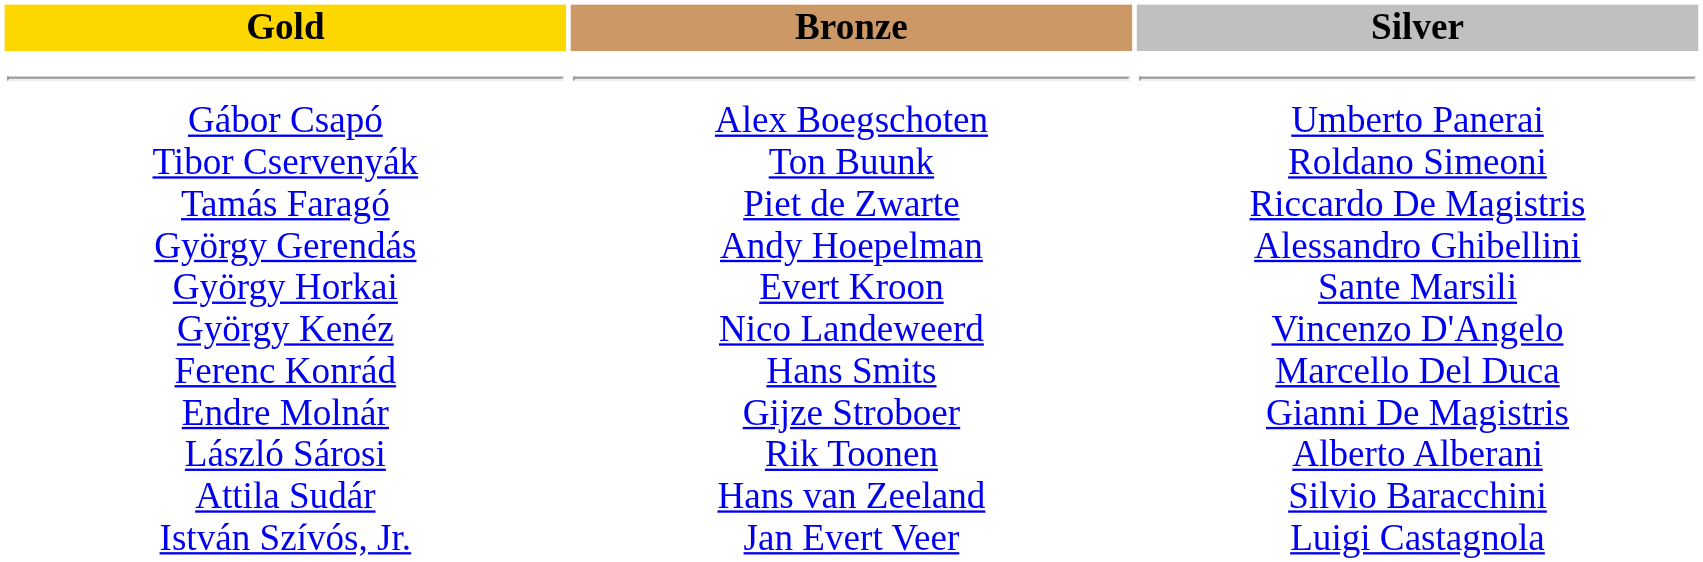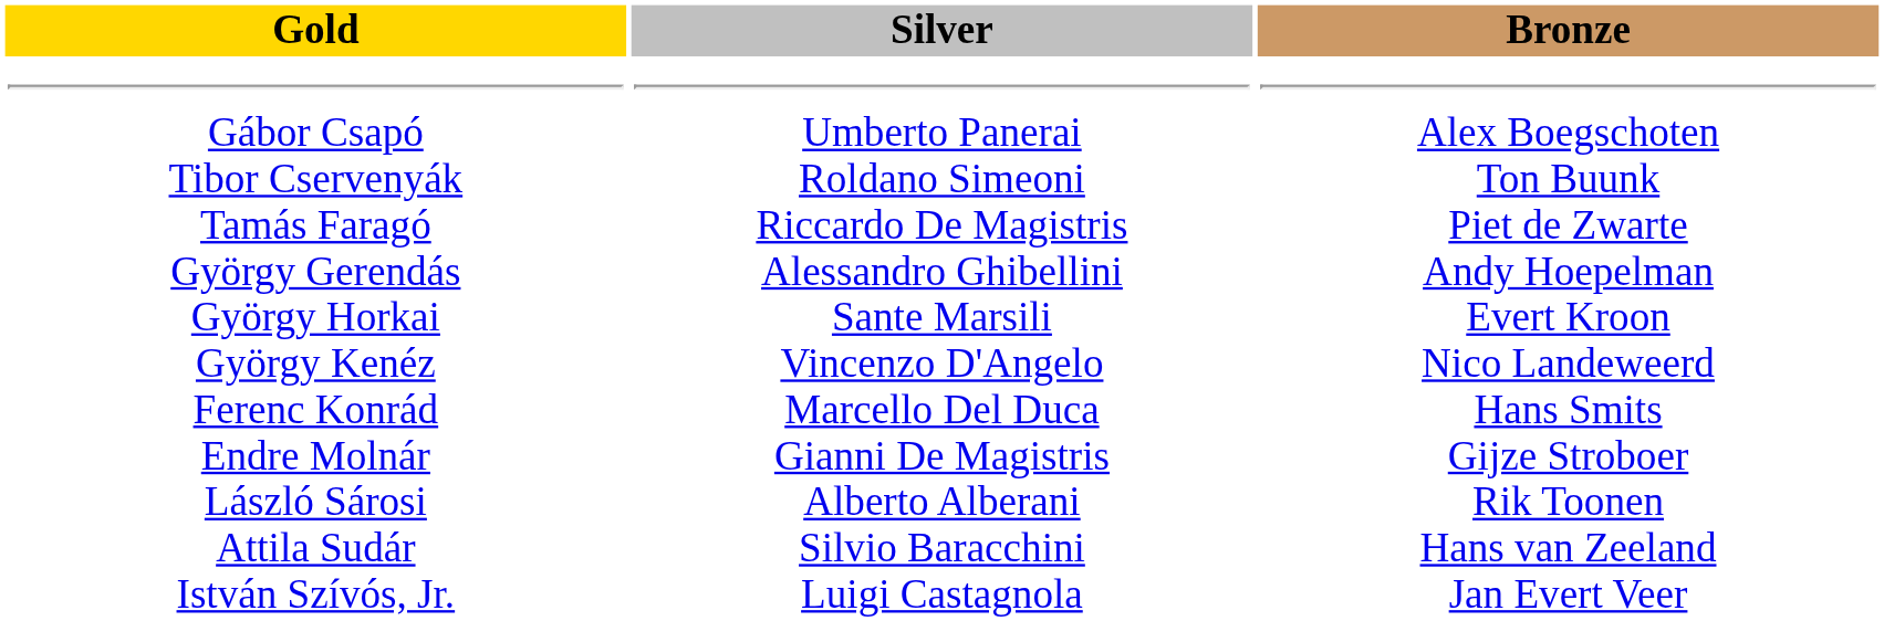columns swapped: Silver <-> Bronze
